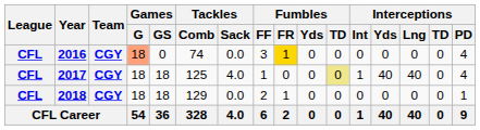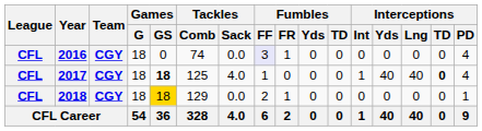2016 | Games / G: lightsalmon background -> no background
2016 | Fumbles / FF: no background -> lavender background
2016 | Fumbles / FR: gold background -> no background
2017 | Games / GS: normal -> bold
2017 | Fumbles / TD: khaki background -> no background
2017 | Interceptions / TD: normal -> bold
2018 | Games / GS: no background -> gold background
